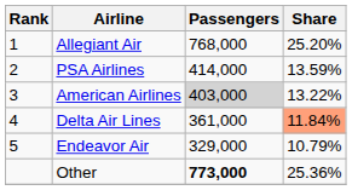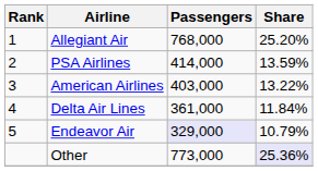American Airlines | Passengers: lightgrey background -> no background
Delta Air Lines | Share: lightsalmon background -> no background
Endeavor Air | Passengers: no background -> lavender background
Other | Passengers: bold -> normal
Other | Share: no background -> lavender background
